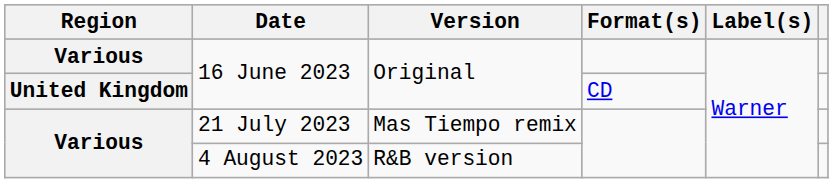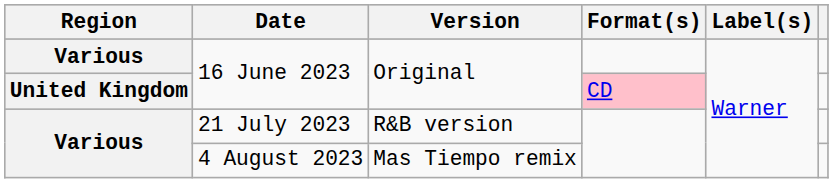United Kingdom / 16 June 2023 | Format(s): no background -> pink background
21 July 2023 | Version: Mas Tiempo remix -> R&B version
4 August 2023 | Version: R&B version -> Mas Tiempo remix
